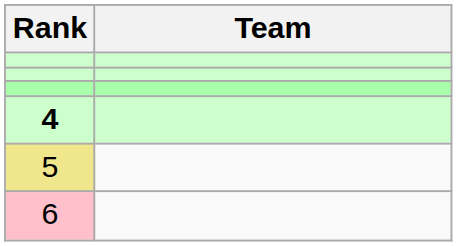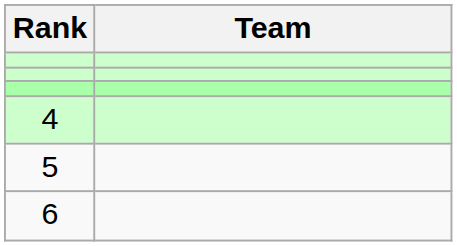row 5 | Rank: bold -> normal
row 6 | Rank: khaki background -> no background
row 7 | Rank: pink background -> no background
